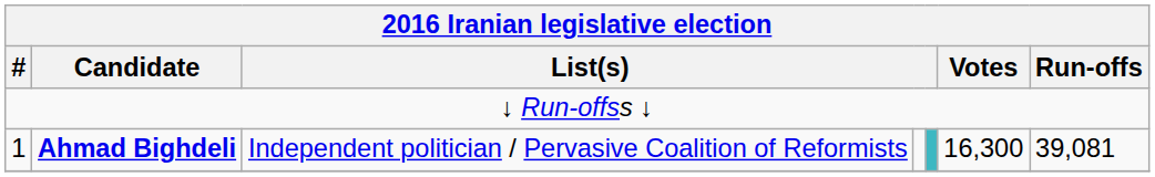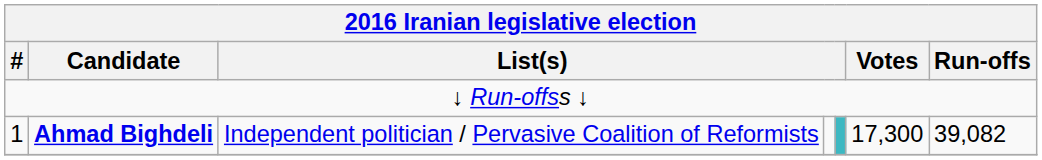1 | Votes: 16,300 -> 17,300
1 | Run-offs: 39,081 -> 39,082
